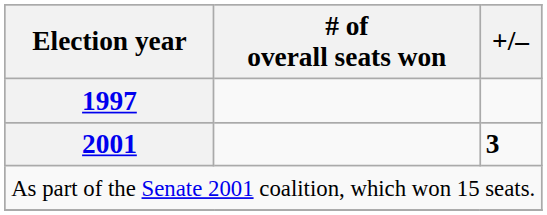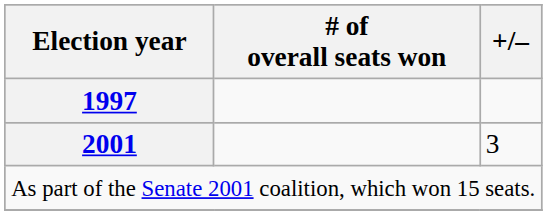2001 | +/–: bold -> normal
